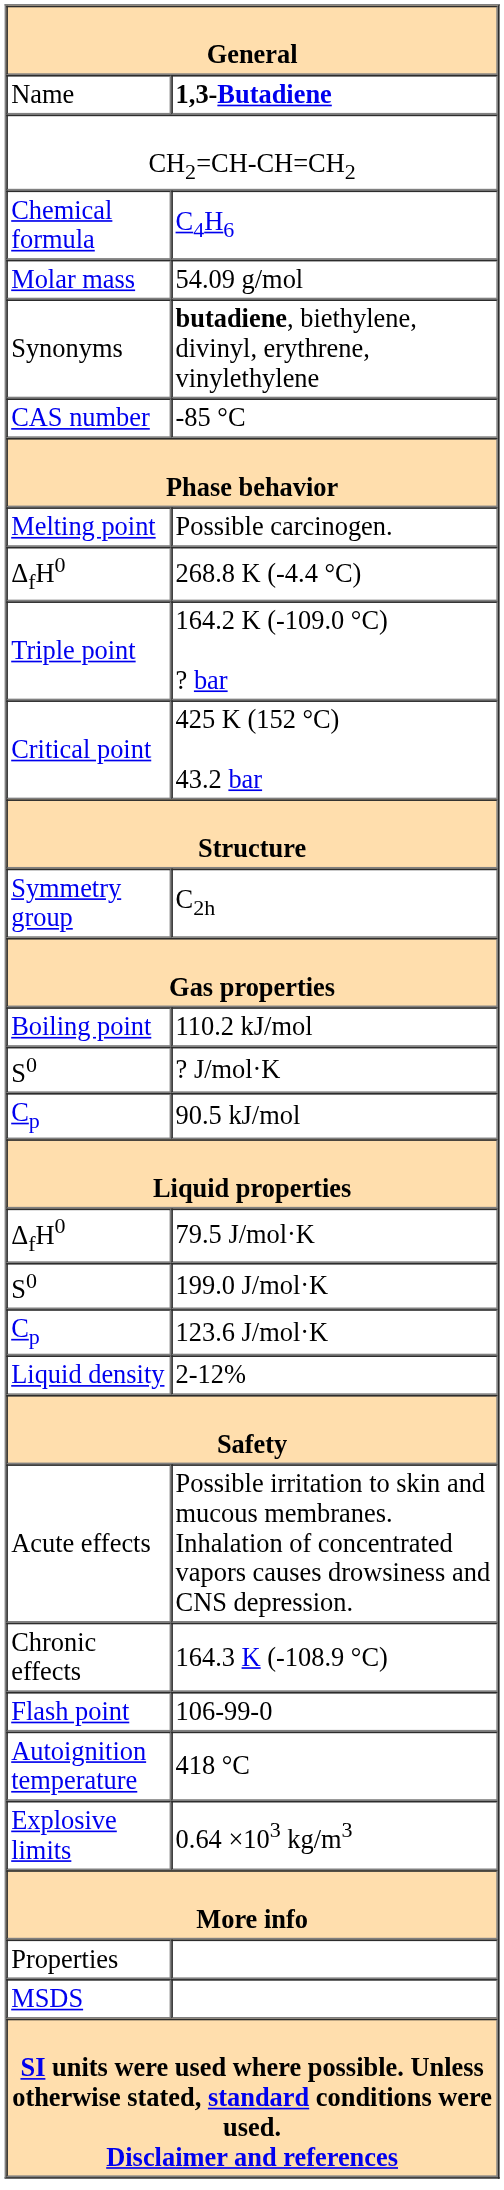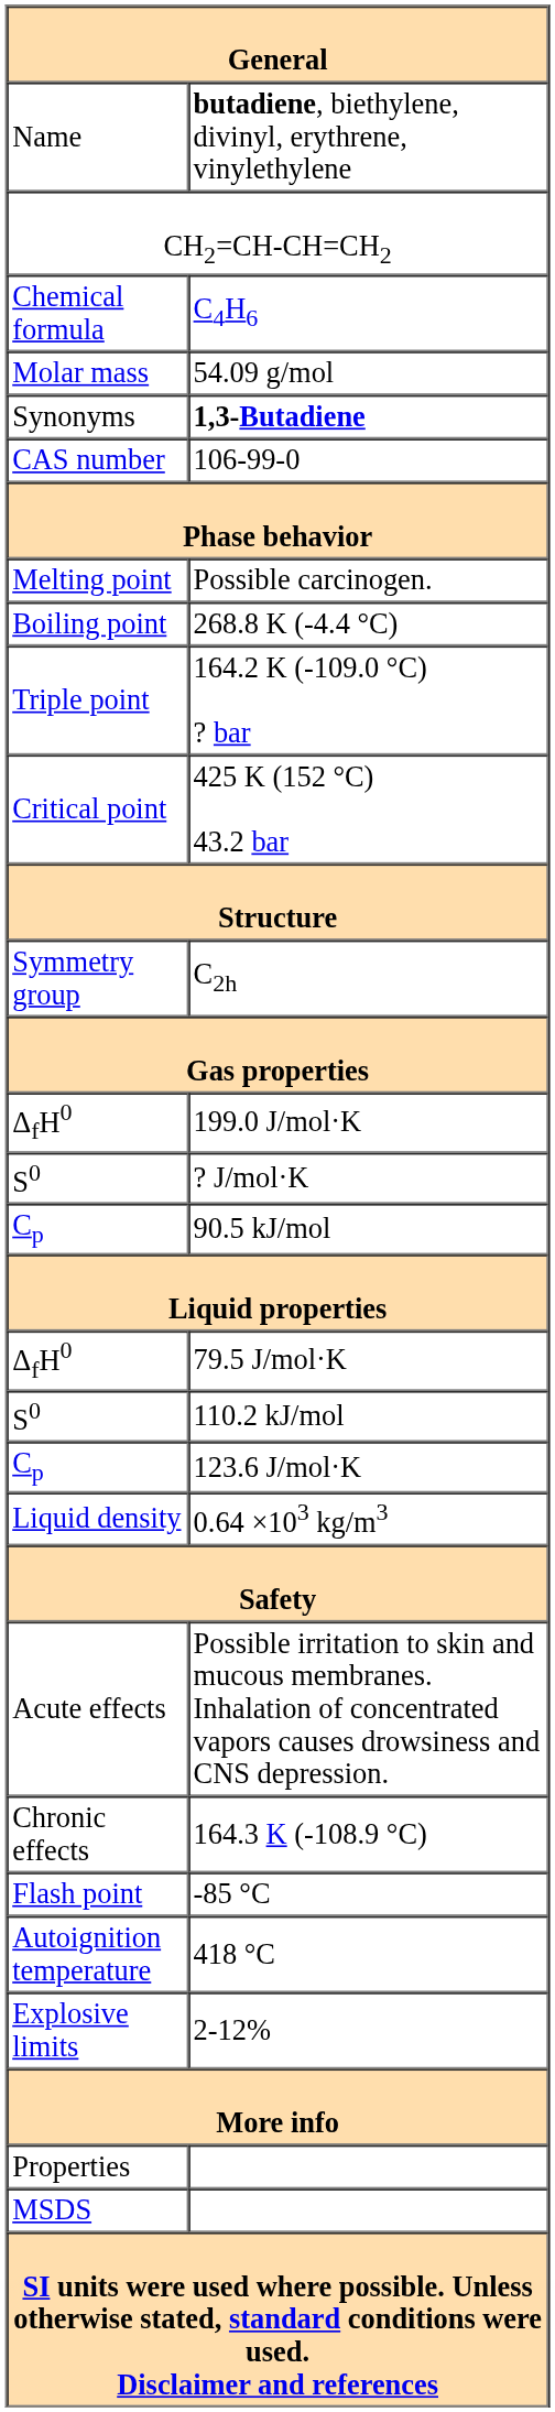row 2 | column 2: 1,3-Butadiene -> butadiene, biethylene, divinyl, erythrene, vinylethylene
row 6 | column 2: butadiene, biethylene, divinyl, erythrene, vinylethylene -> 1,3-Butadiene
row 7 | column 2: -85 °C -> 106-99-0
row 10 | column 1: ΔfH0 -> Boiling point
row 16 | column 1: Boiling point -> ΔfH0
row 16 | column 2: 110.2 kJ/mol -> 199.0 J/mol·K
row 21 | column 2: 199.0 J/mol·K -> 110.2 kJ/mol
row 23 | column 2: 2-12% -> 0.64 ×103 kg/m3
row 27 | column 2: 106-99-0 -> -85 °C
row 29 | column 2: 0.64 ×103 kg/m3 -> 2-12%
